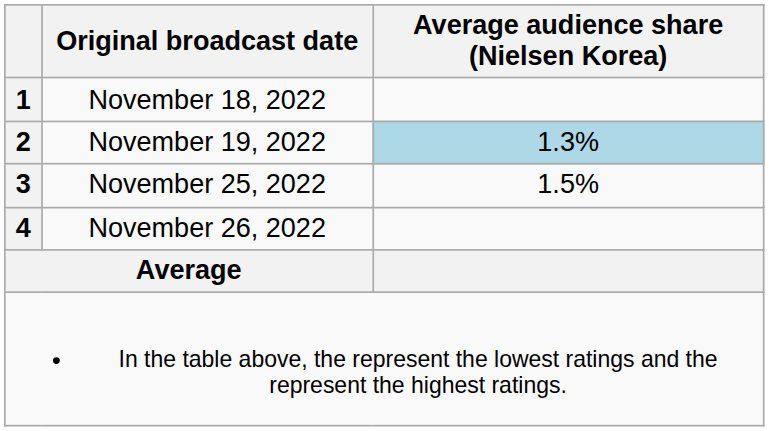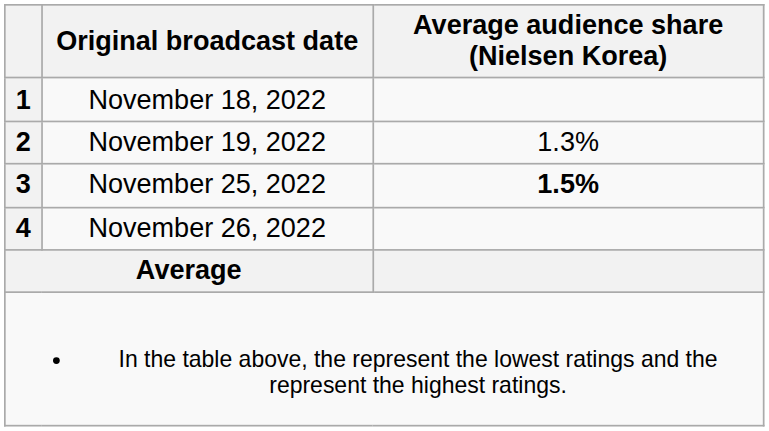November 19, 2022 | Average audience share (Nielsen Korea): lightblue background -> no background
November 25, 2022 | Average audience share (Nielsen Korea): normal -> bold
